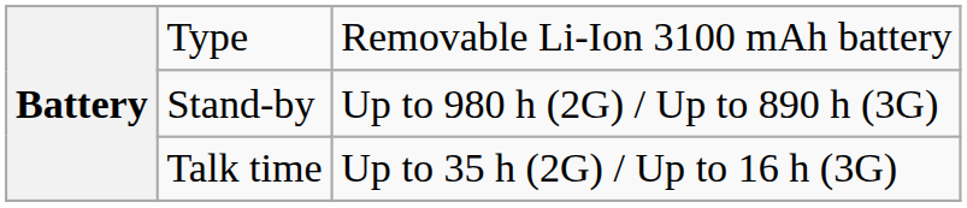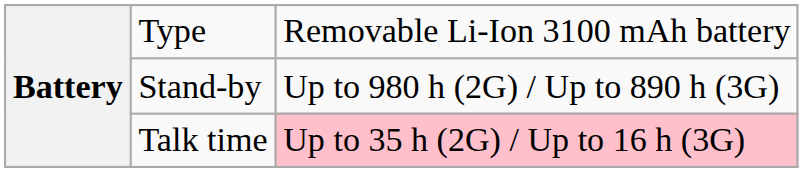Talk time | column 3: no background -> pink background
